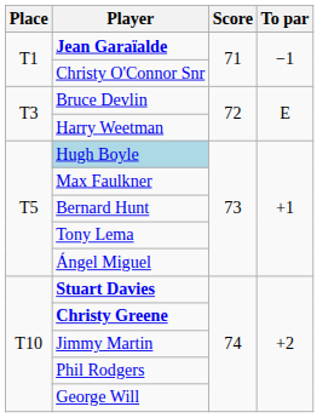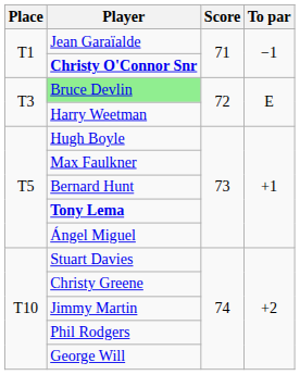Jean Garaïalde | Player: bold -> normal
Christy O'Connor Snr | Player: normal -> bold
Bruce Devlin | Player: no background -> lightgreen background
Hugh Boyle | Player: lightblue background -> no background
Tony Lema | Player: normal -> bold
Stuart Davies | Player: bold -> normal
Christy Greene | Player: bold -> normal
